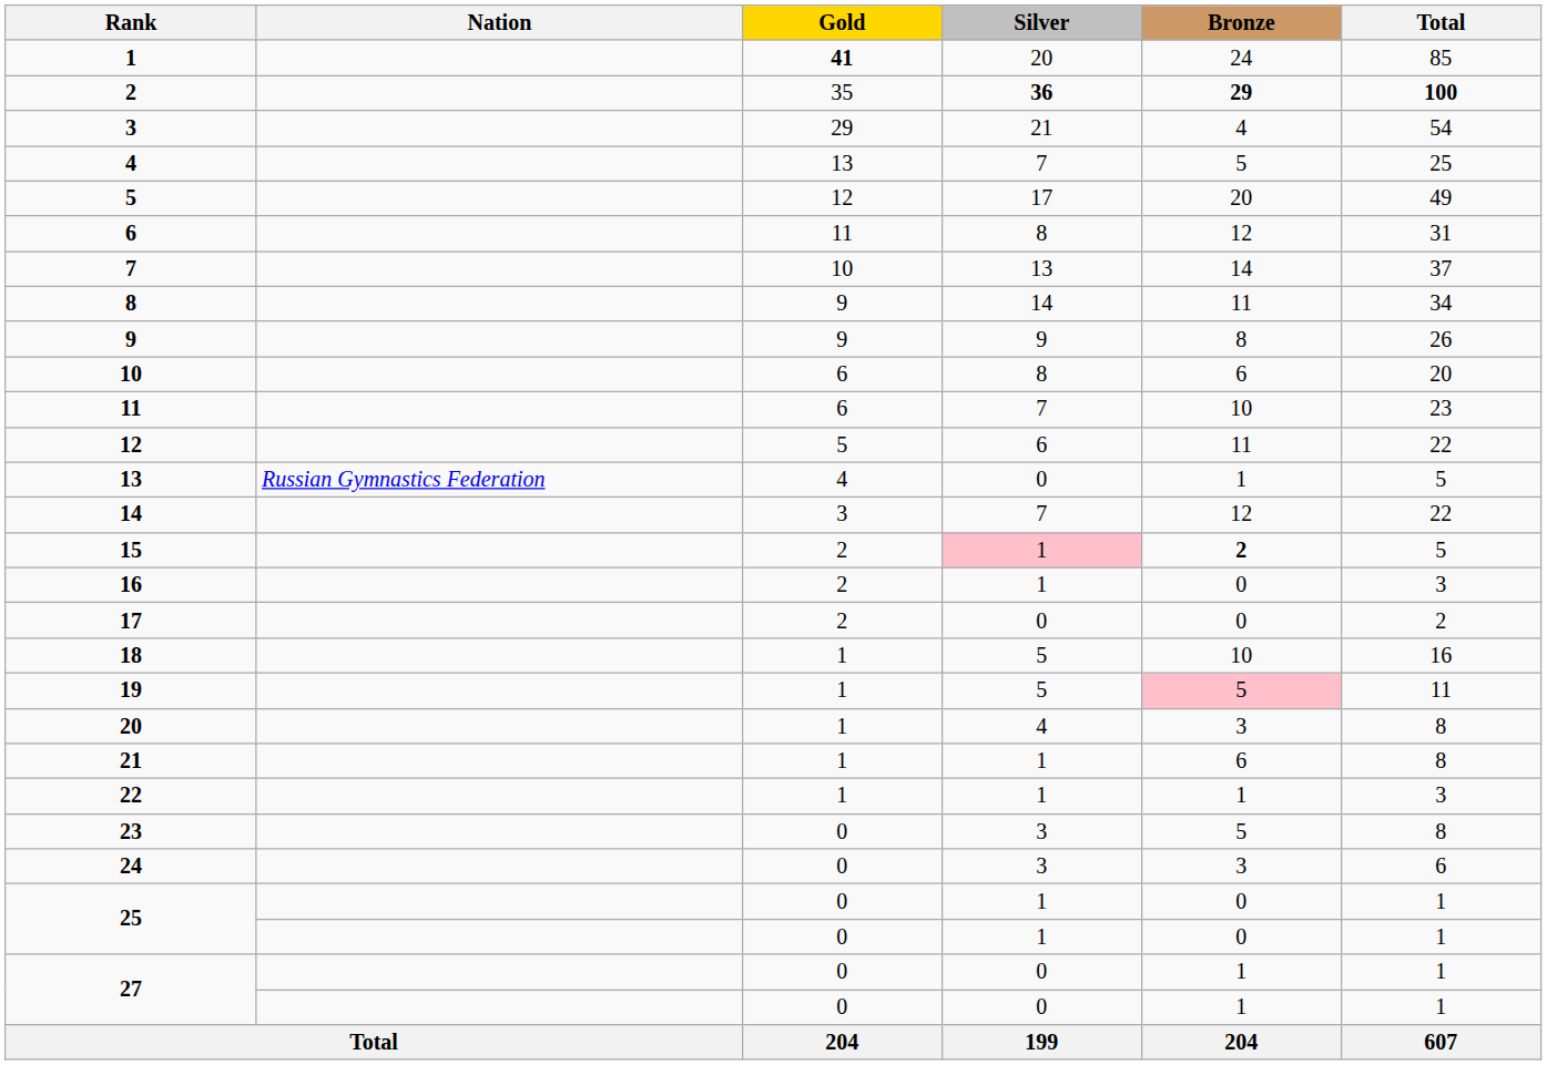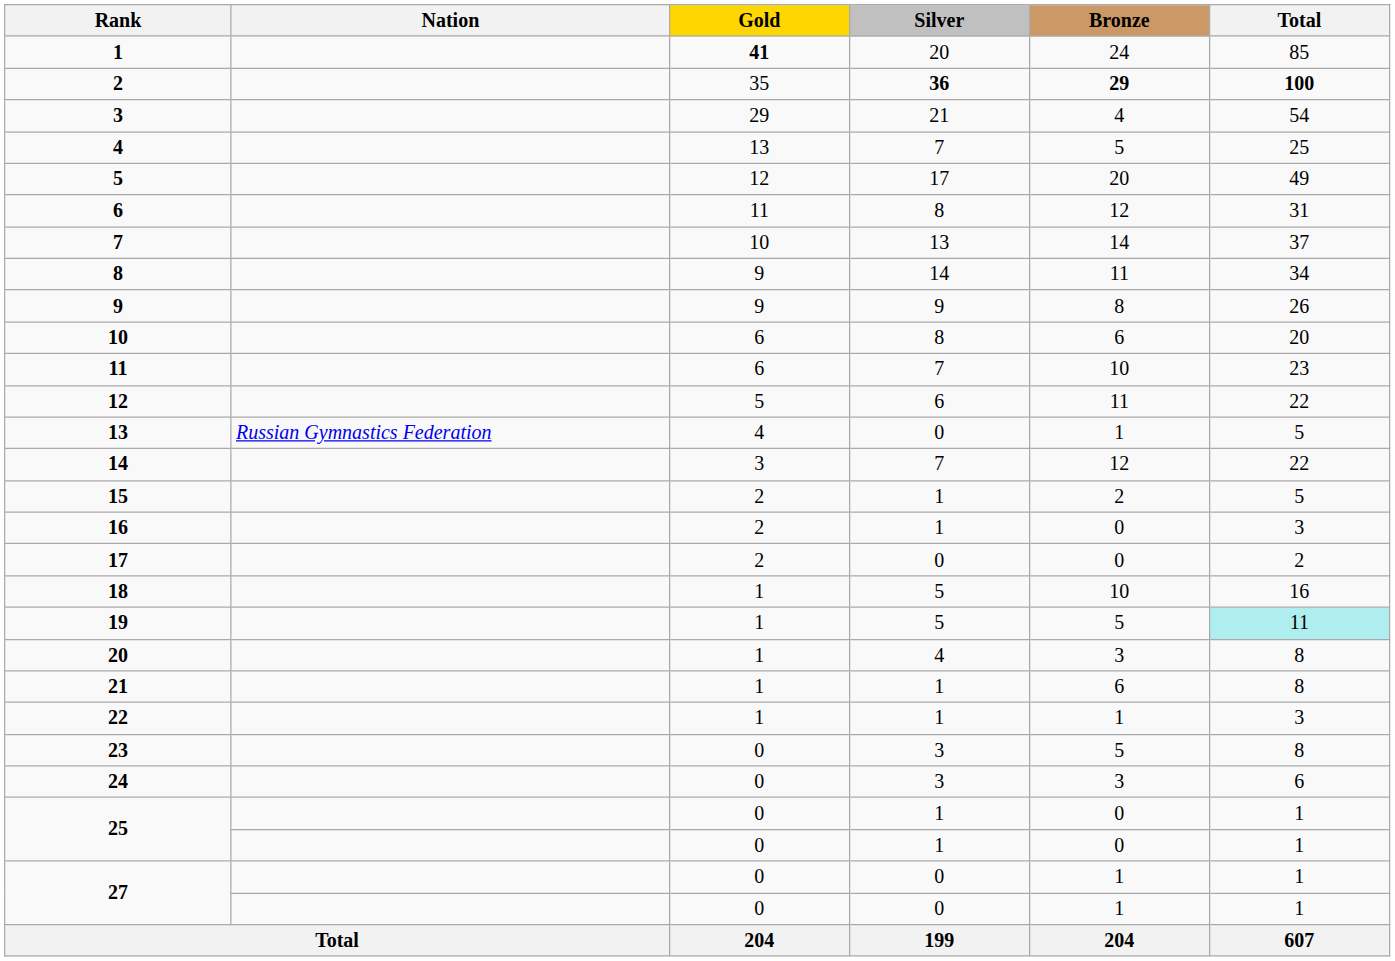15 | Silver: pink background -> no background
15 | Bronze: bold -> normal
19 | Bronze: pink background -> no background
19 | Total: no background -> paleturquoise background
